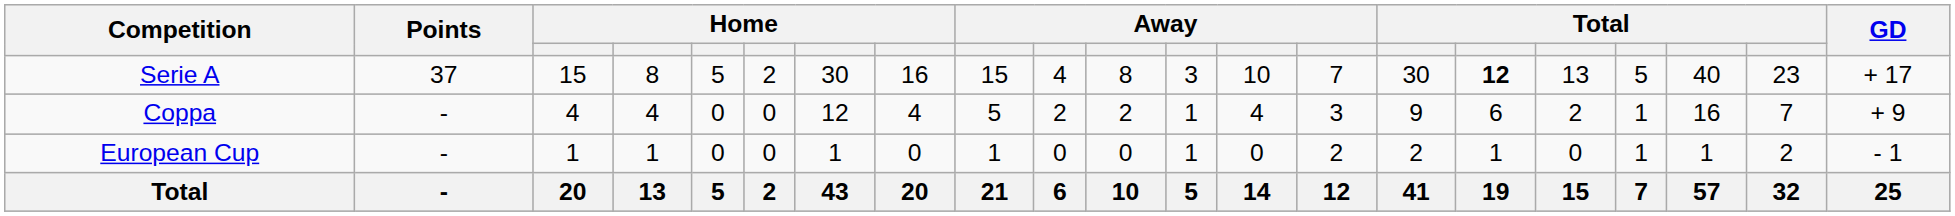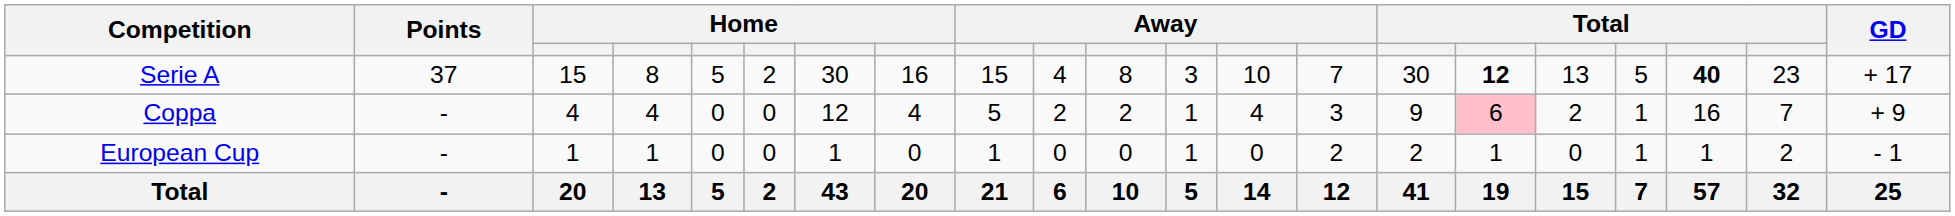Serie A | column 19: normal -> bold
Coppa | column 16: no background -> pink background
